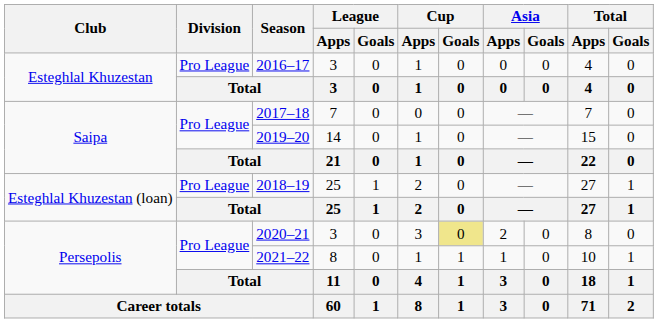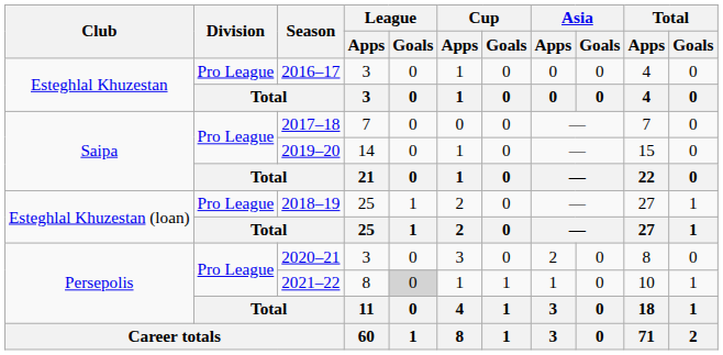2020–21 | Cup / Goals: khaki background -> no background
2021–22 | League / Goals: no background -> lightgrey background
